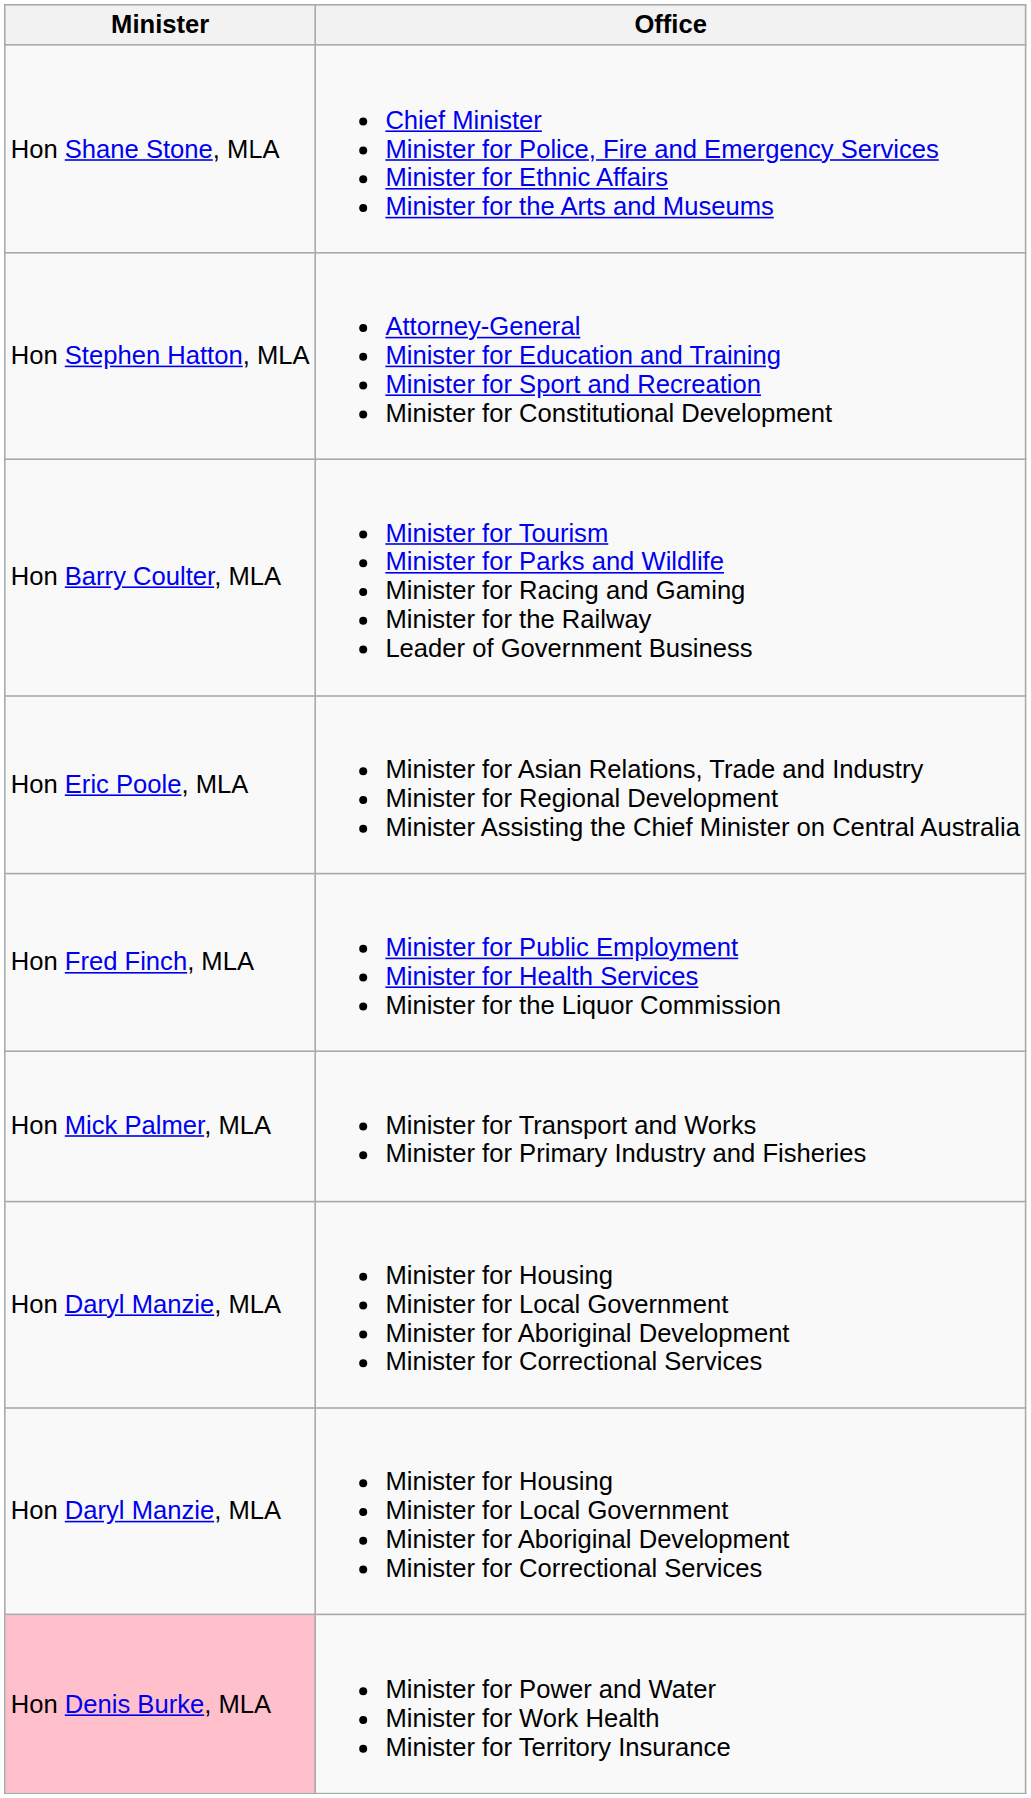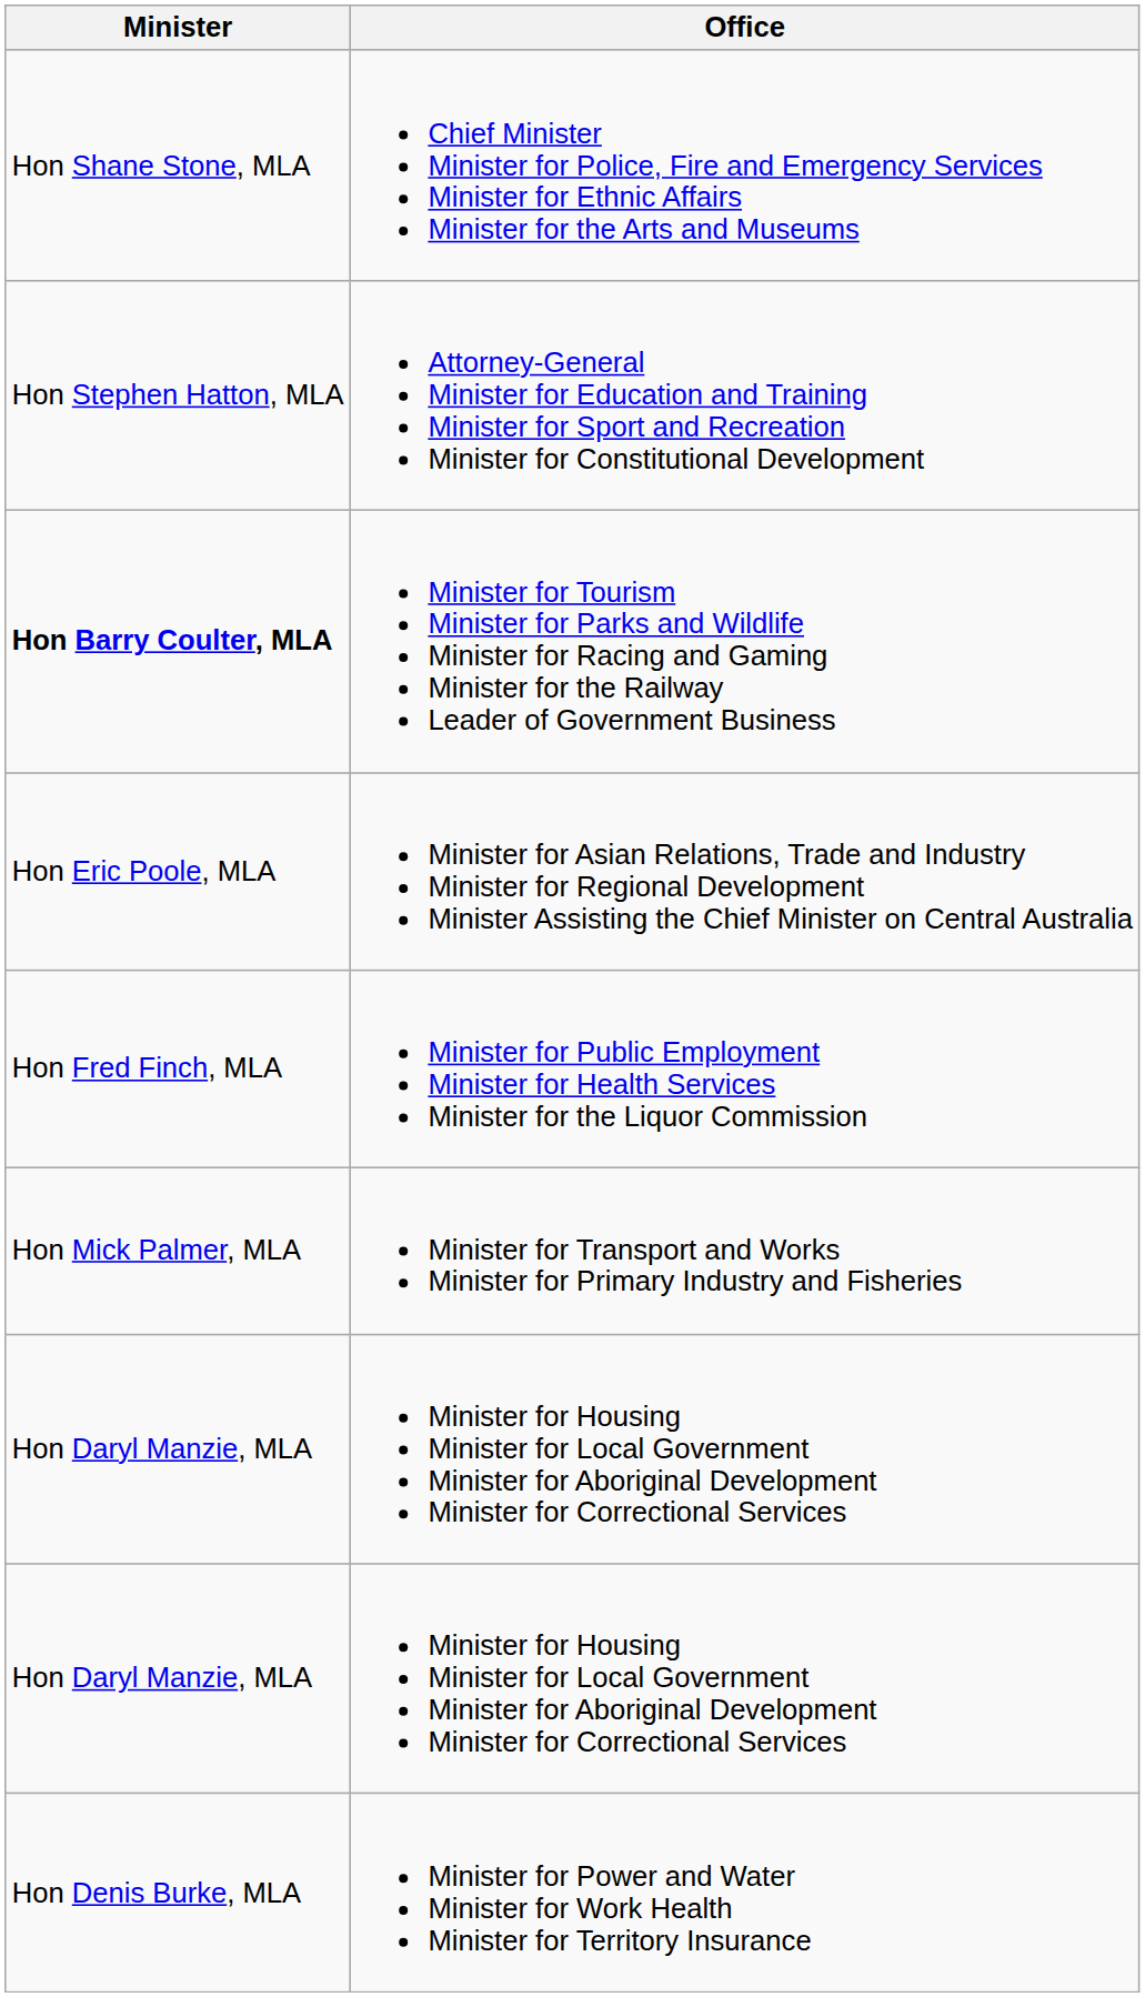row 4 | Minister: normal -> bold
row 10 | Minister: pink background -> no background
